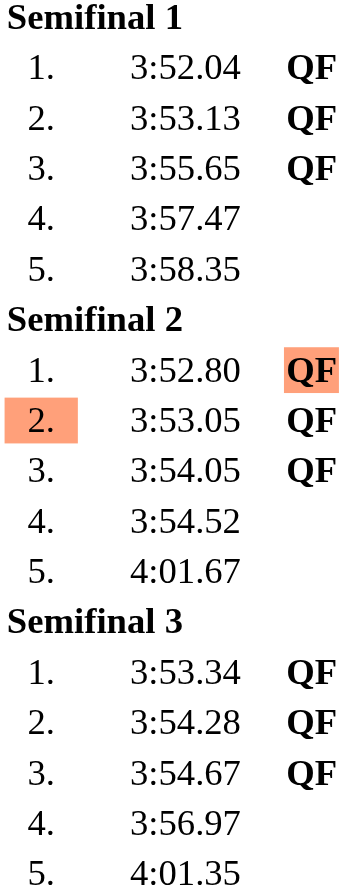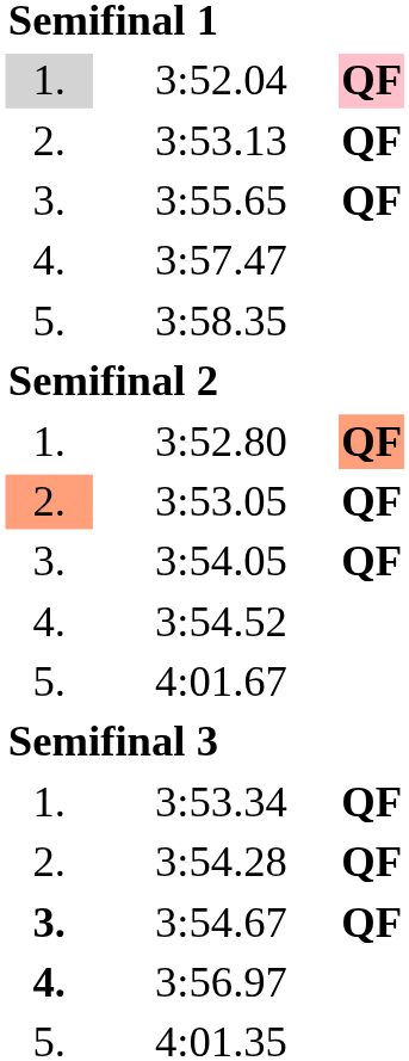3:52.04 | column 1: no background -> lightgrey background
3:52.04 | column 3: no background -> pink background
3:54.67 | column 1: normal -> bold
3:56.97 | column 1: normal -> bold
